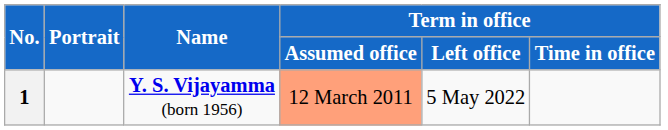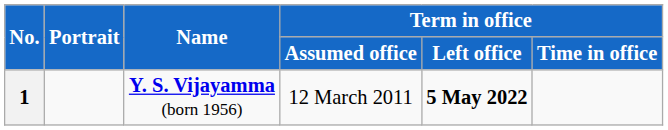1 | Term in office / Assumed office: lightsalmon background -> no background
1 | Term in office / Left office: normal -> bold
